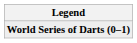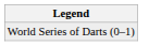row 2 | column 1: bold -> normal
